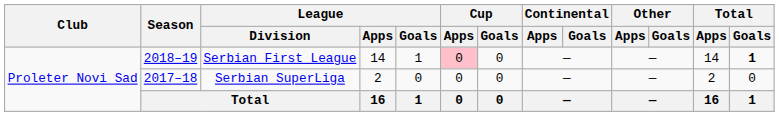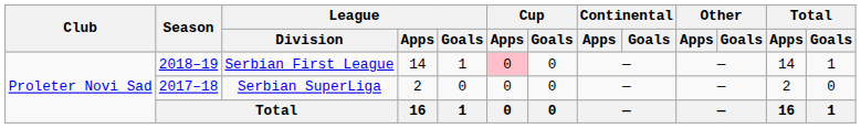Serbian First League | Total / Goals: bold -> normal
